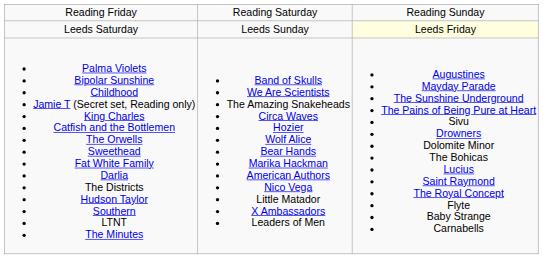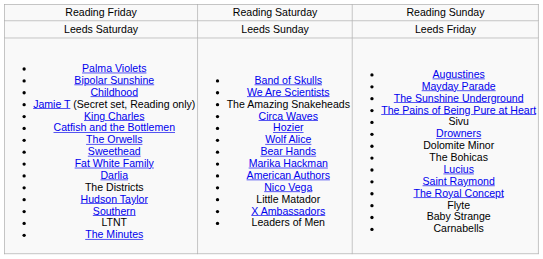Leeds Saturday | column 3: lightyellow background -> no background
